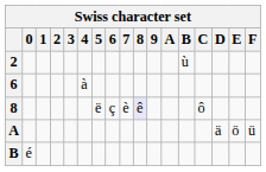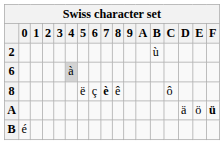row 4 | 4: no background -> lightgrey background
row 5 | 7: normal -> bold
row 5 | 8: lavender background -> no background
row 6 | F: normal -> bold
